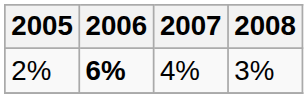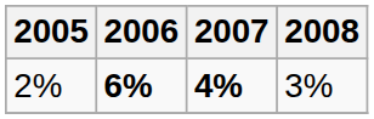2% | 2007: normal -> bold
